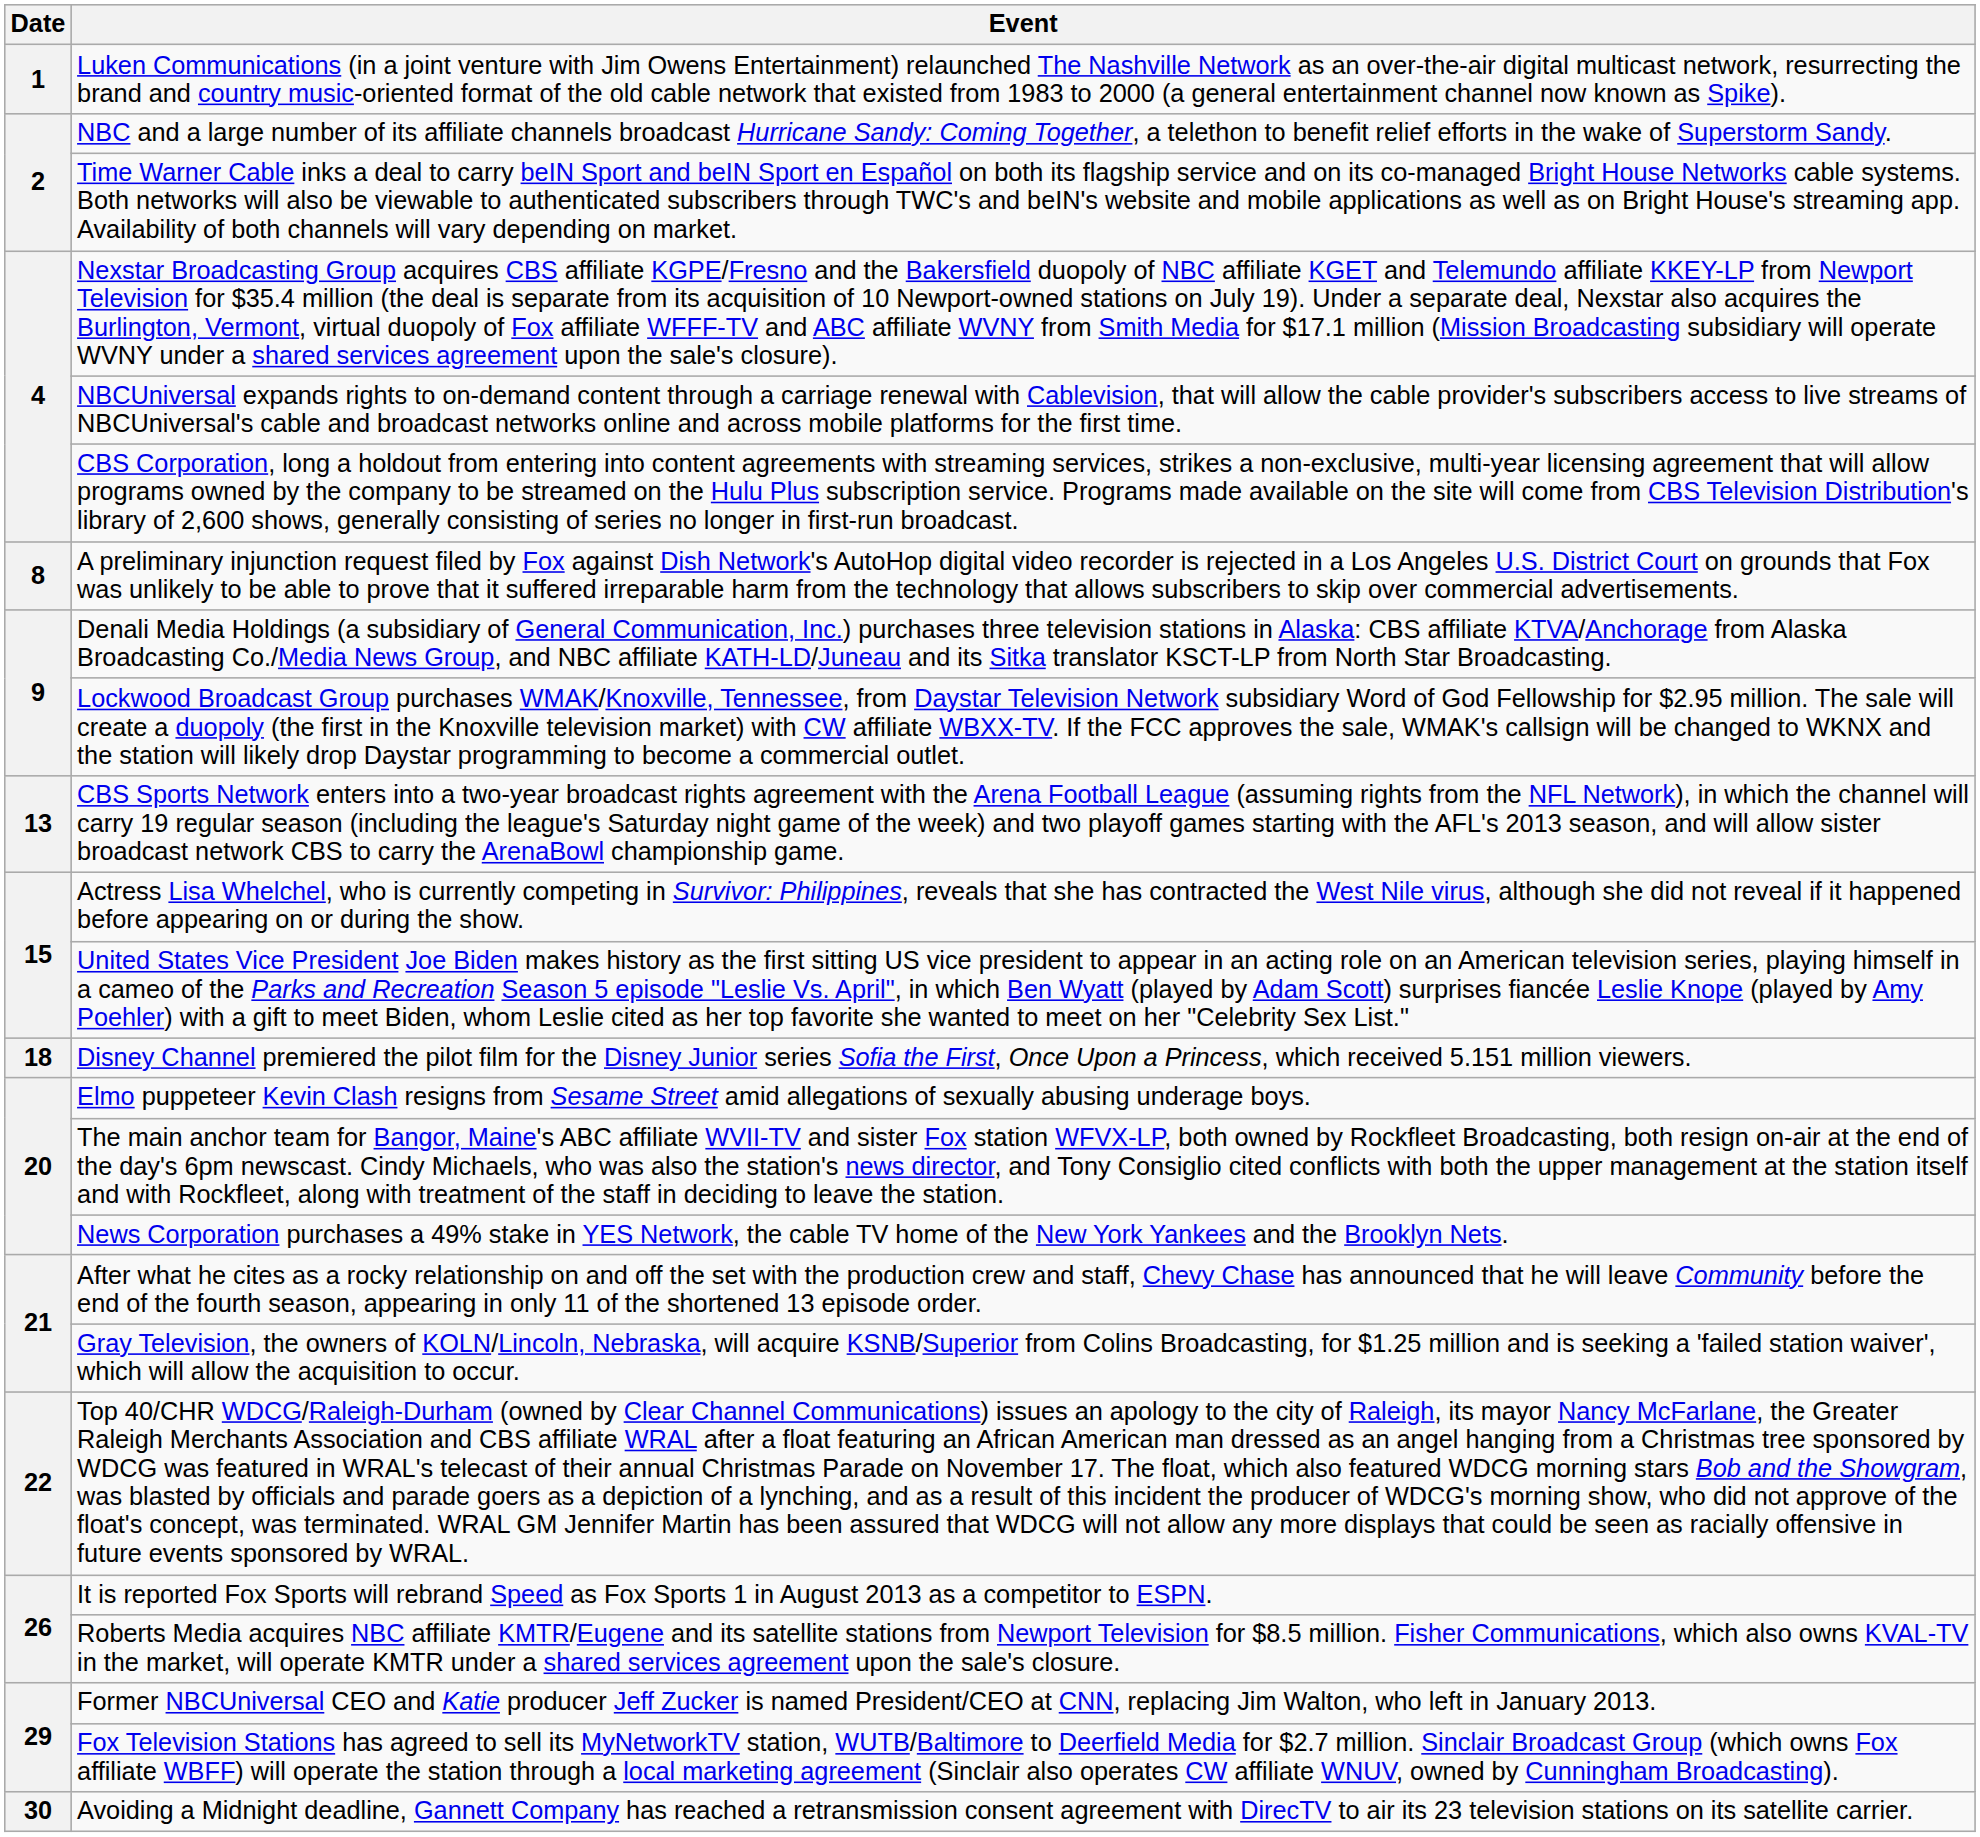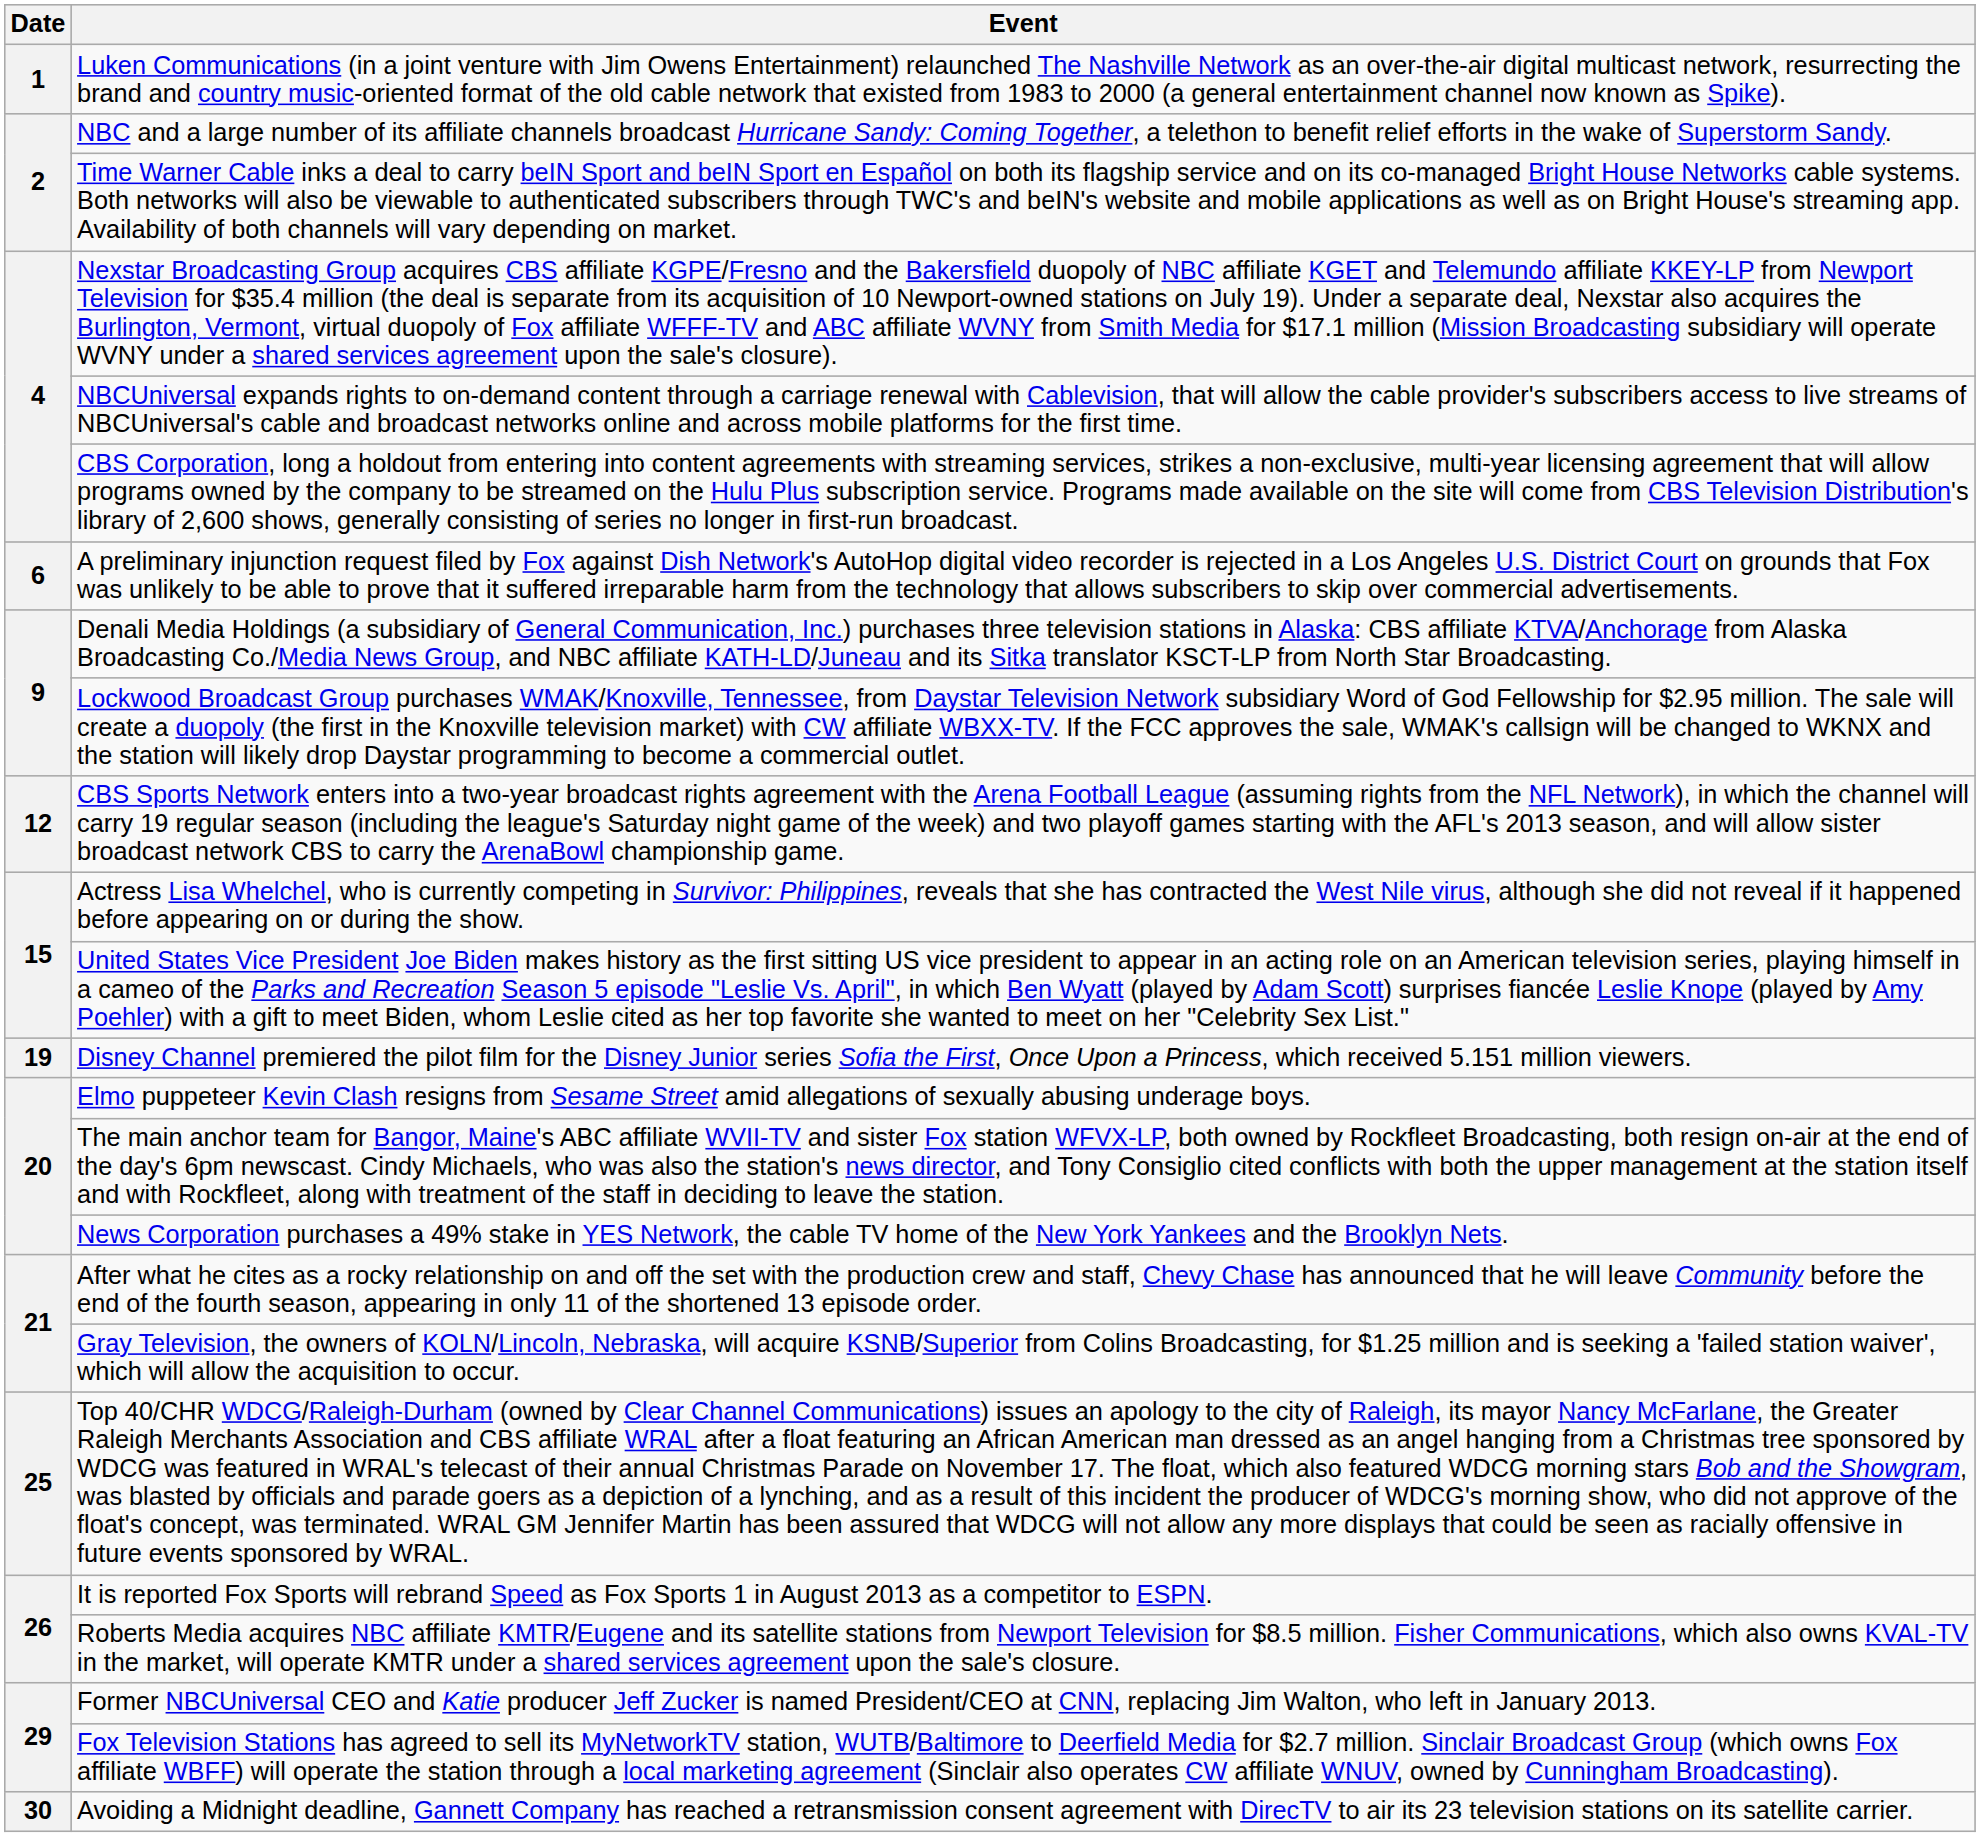row 8 | Date: 8 -> 6
row 11 | Date: 13 -> 12
row 14 | Date: 18 -> 19
row 20 | Date: 22 -> 25
